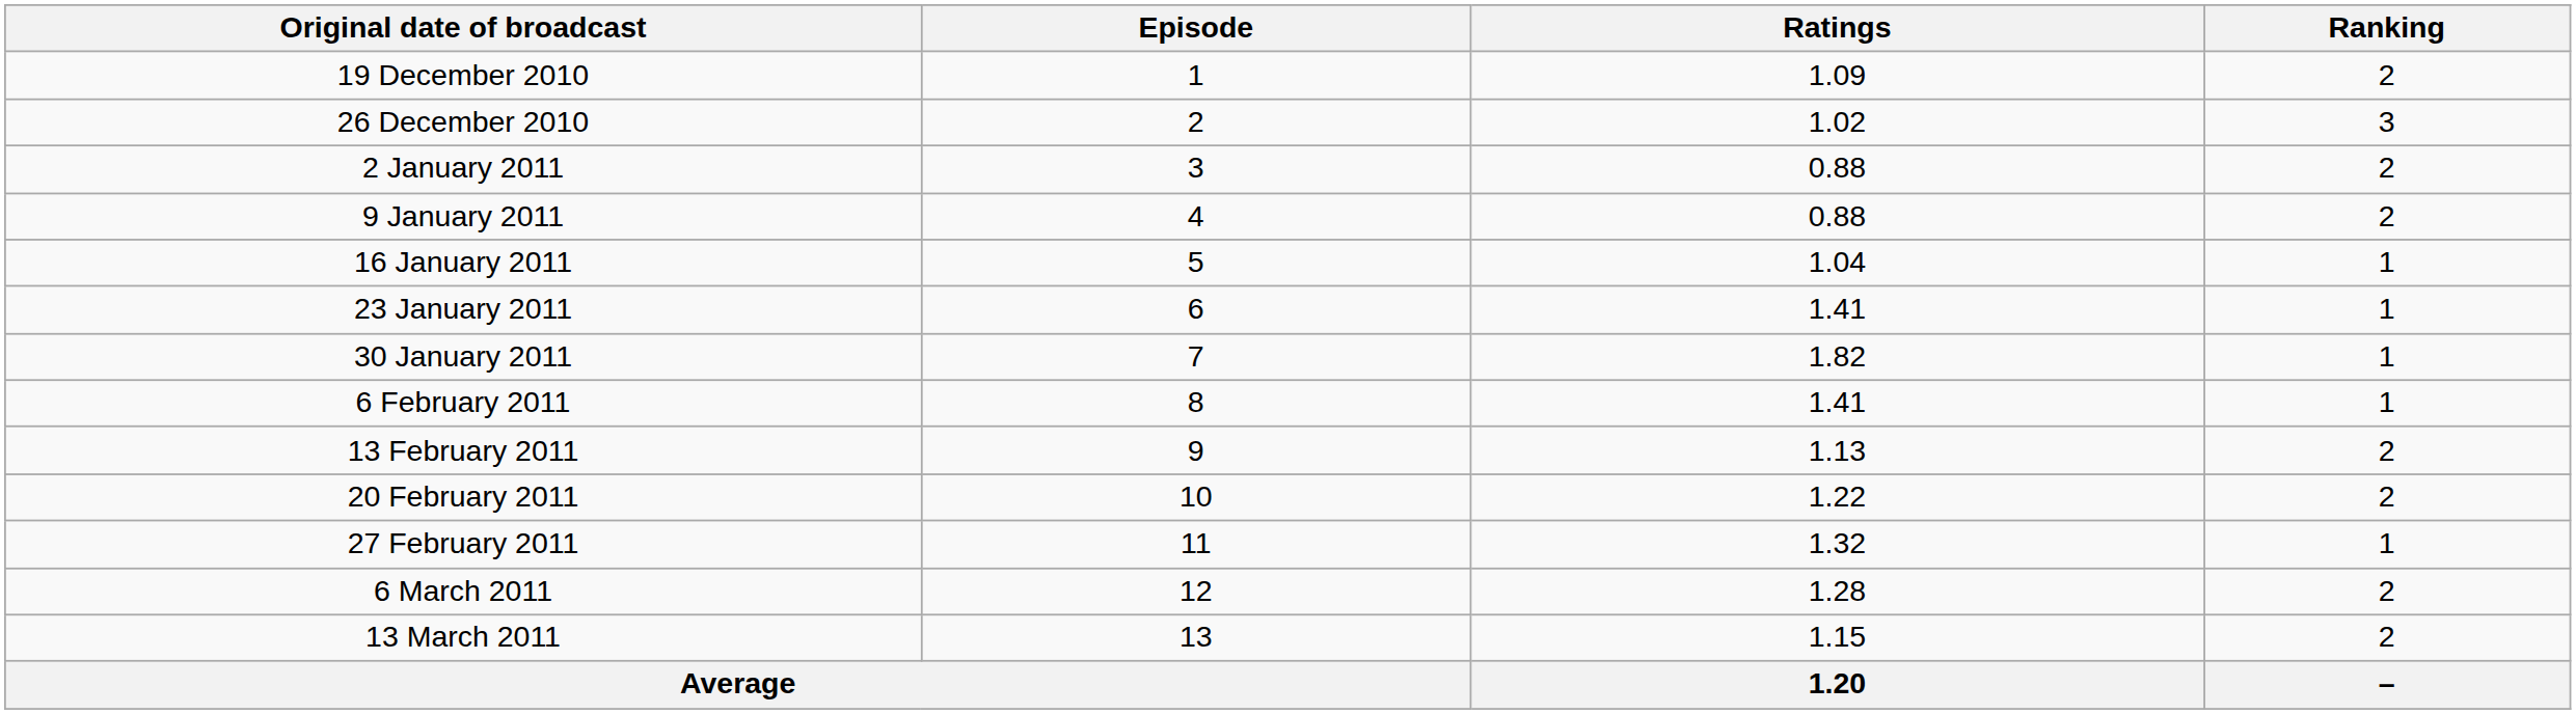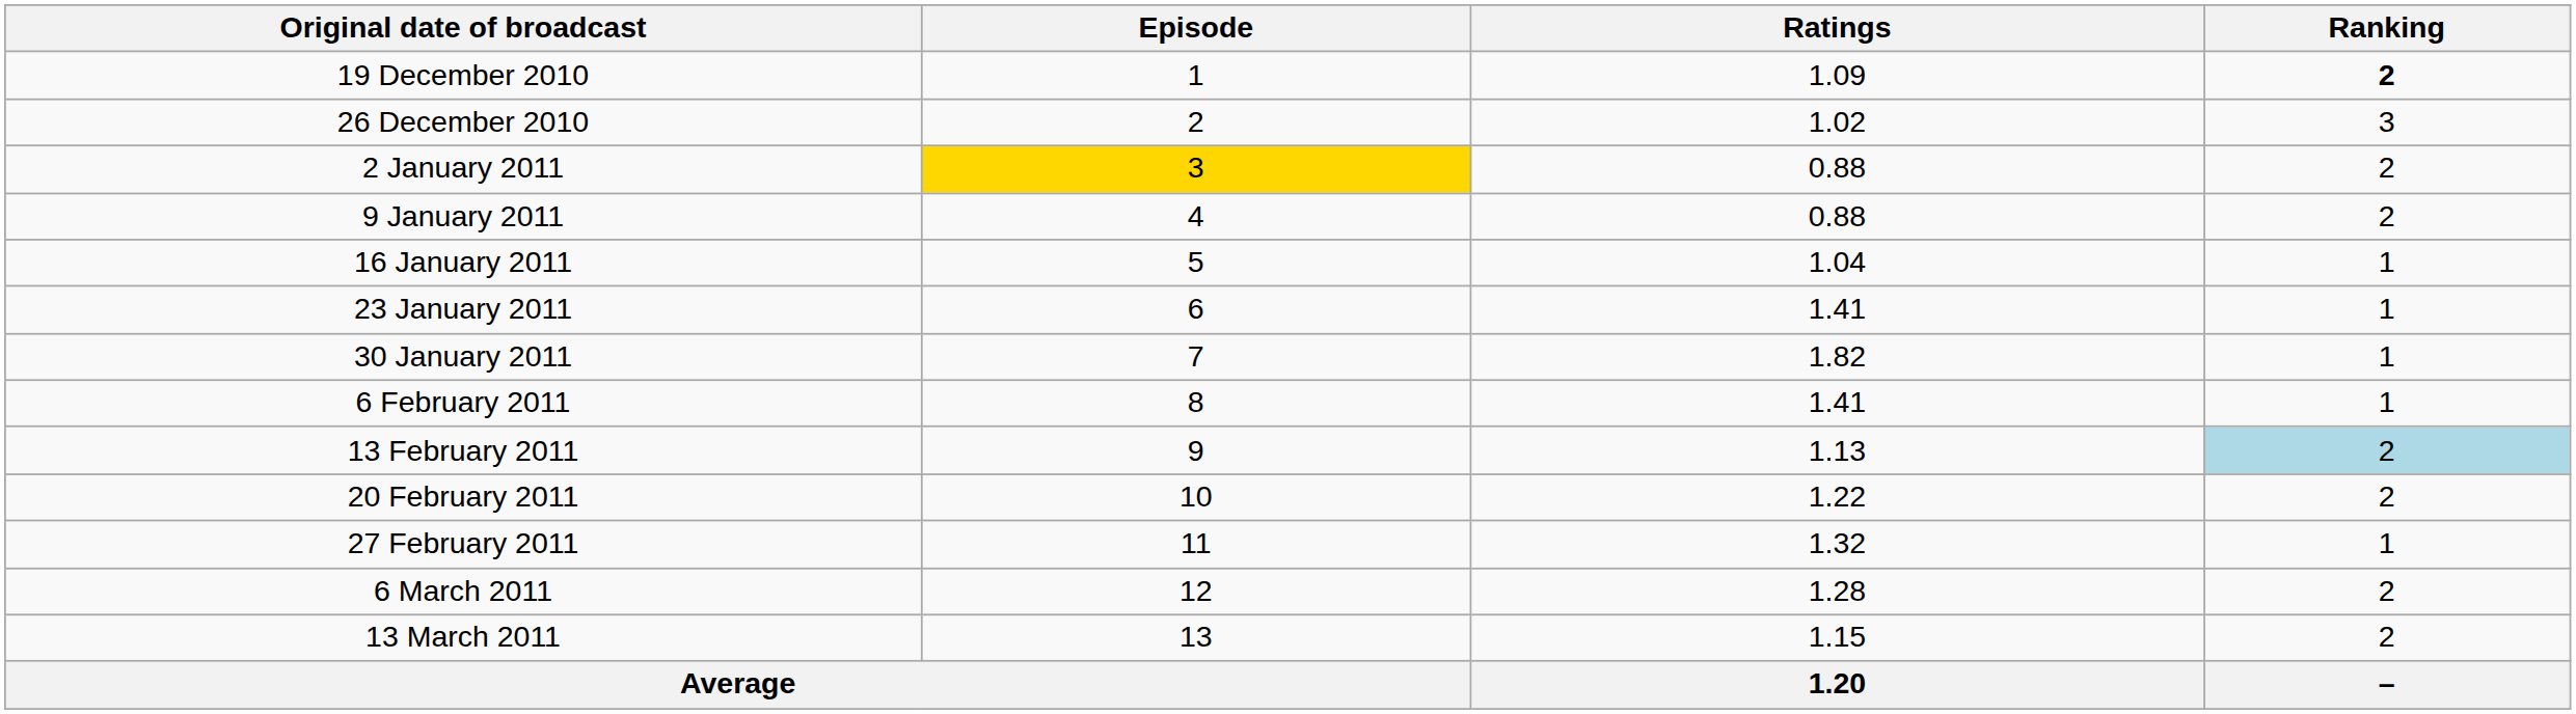19 December 2010 | Ranking: normal -> bold
2 January 2011 | Episode: no background -> gold background
13 February 2011 | Ranking: no background -> lightblue background
